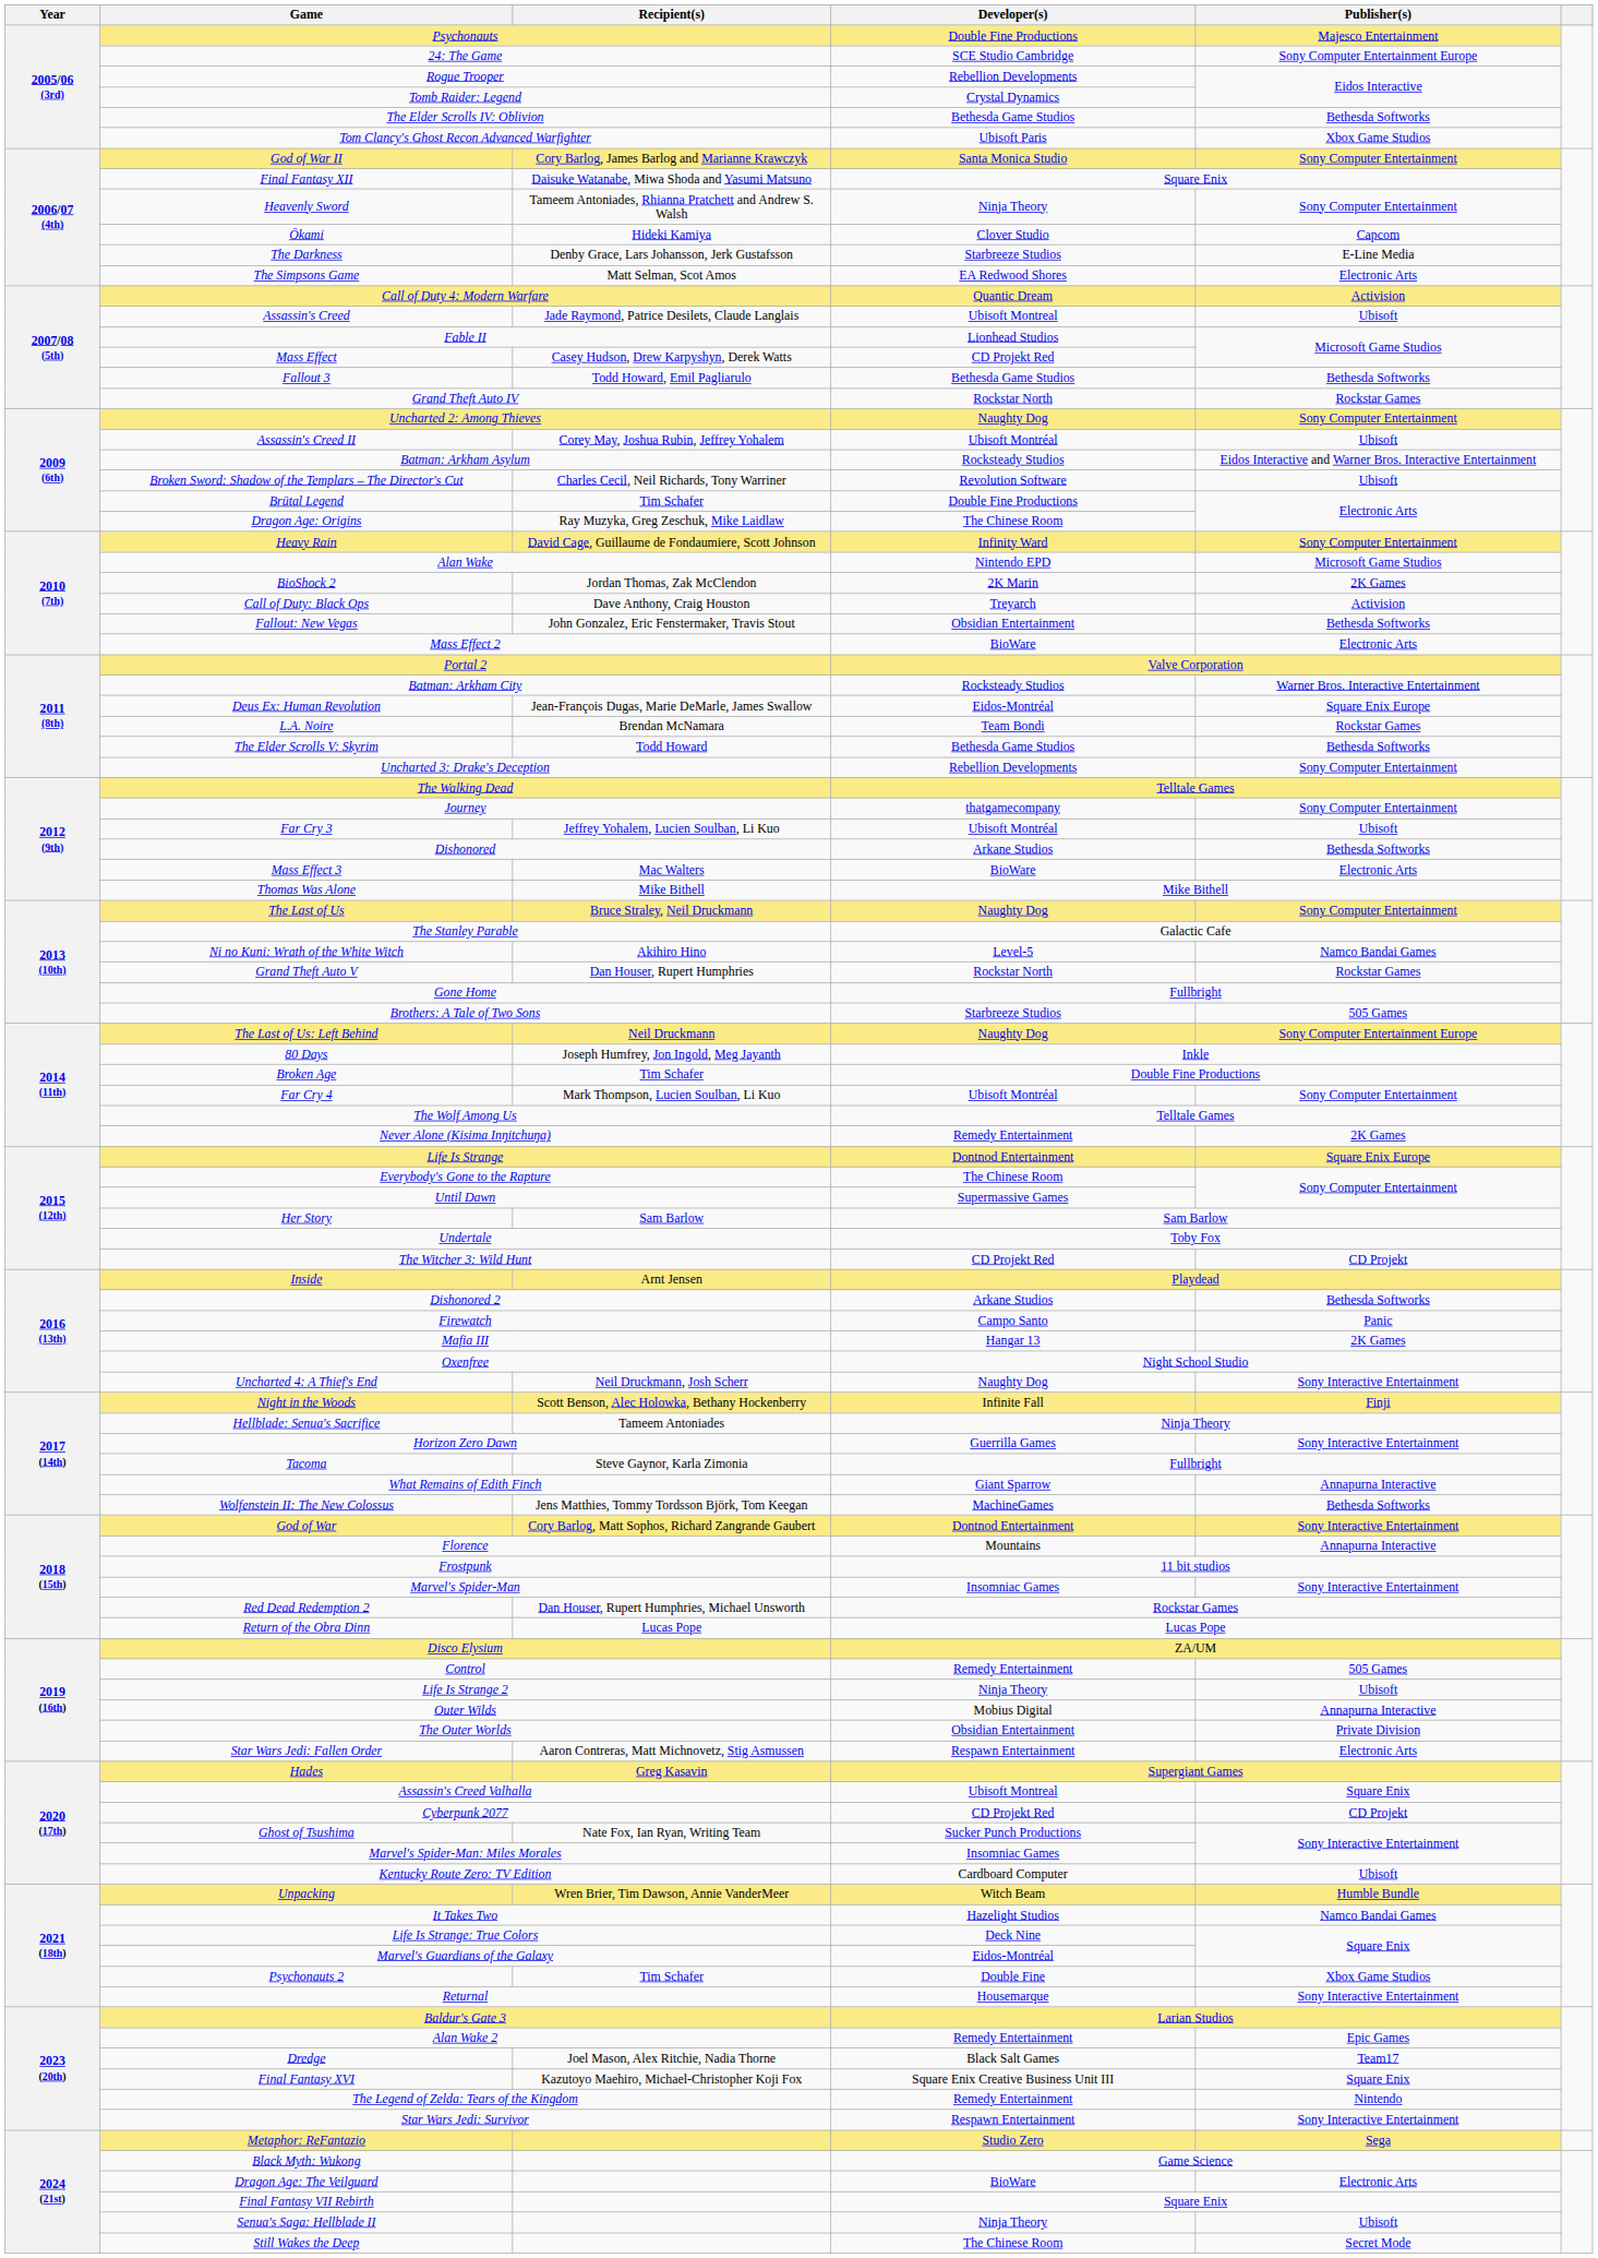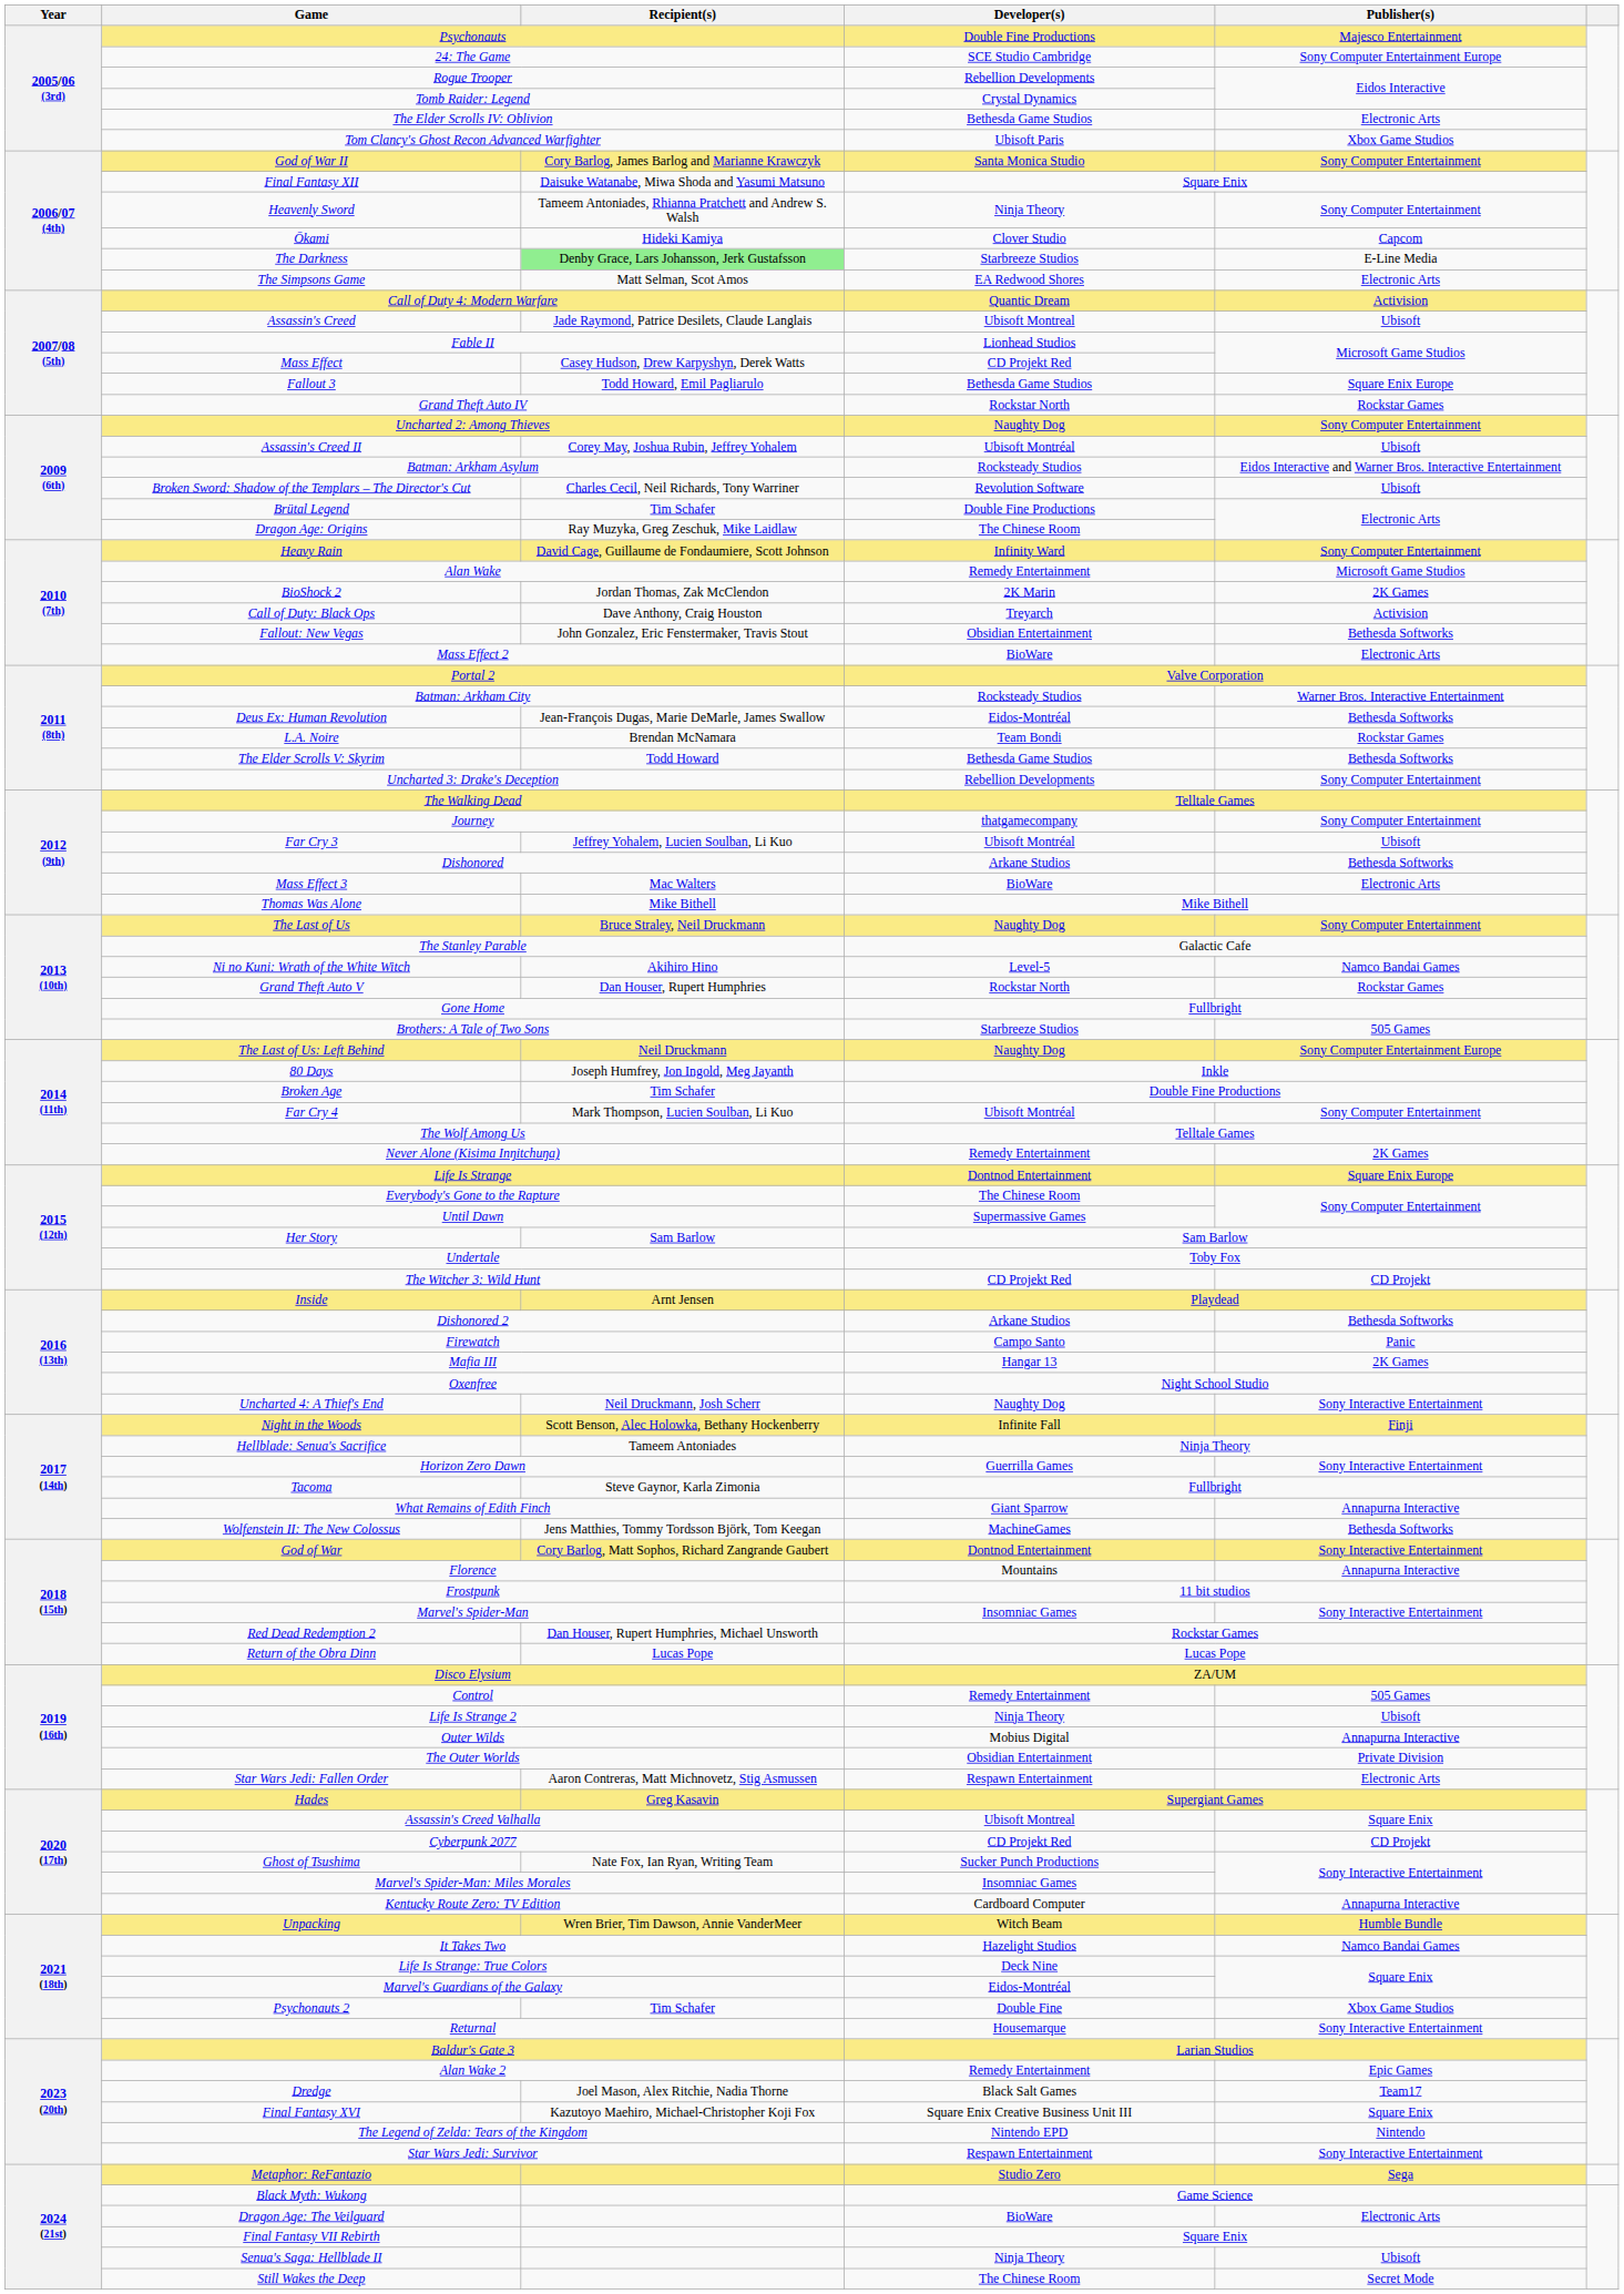The Elder Scrolls IV: Oblivion | Publisher(s): Bethesda Softworks -> Electronic Arts
The Darkness | Recipient(s): no background -> lightgreen background
Fallout 3 | Publisher(s): Bethesda Softworks -> Square Enix Europe
Alan Wake | Developer(s): Nintendo EPD -> Remedy Entertainment
Deus Ex: Human Revolution | Publisher(s): Square Enix Europe -> Bethesda Softworks
Kentucky Route Zero: TV Edition | Publisher(s): Ubisoft -> Annapurna Interactive
The Legend of Zelda: Tears of the Kingdom | Developer(s): Remedy Entertainment -> Nintendo EPD
